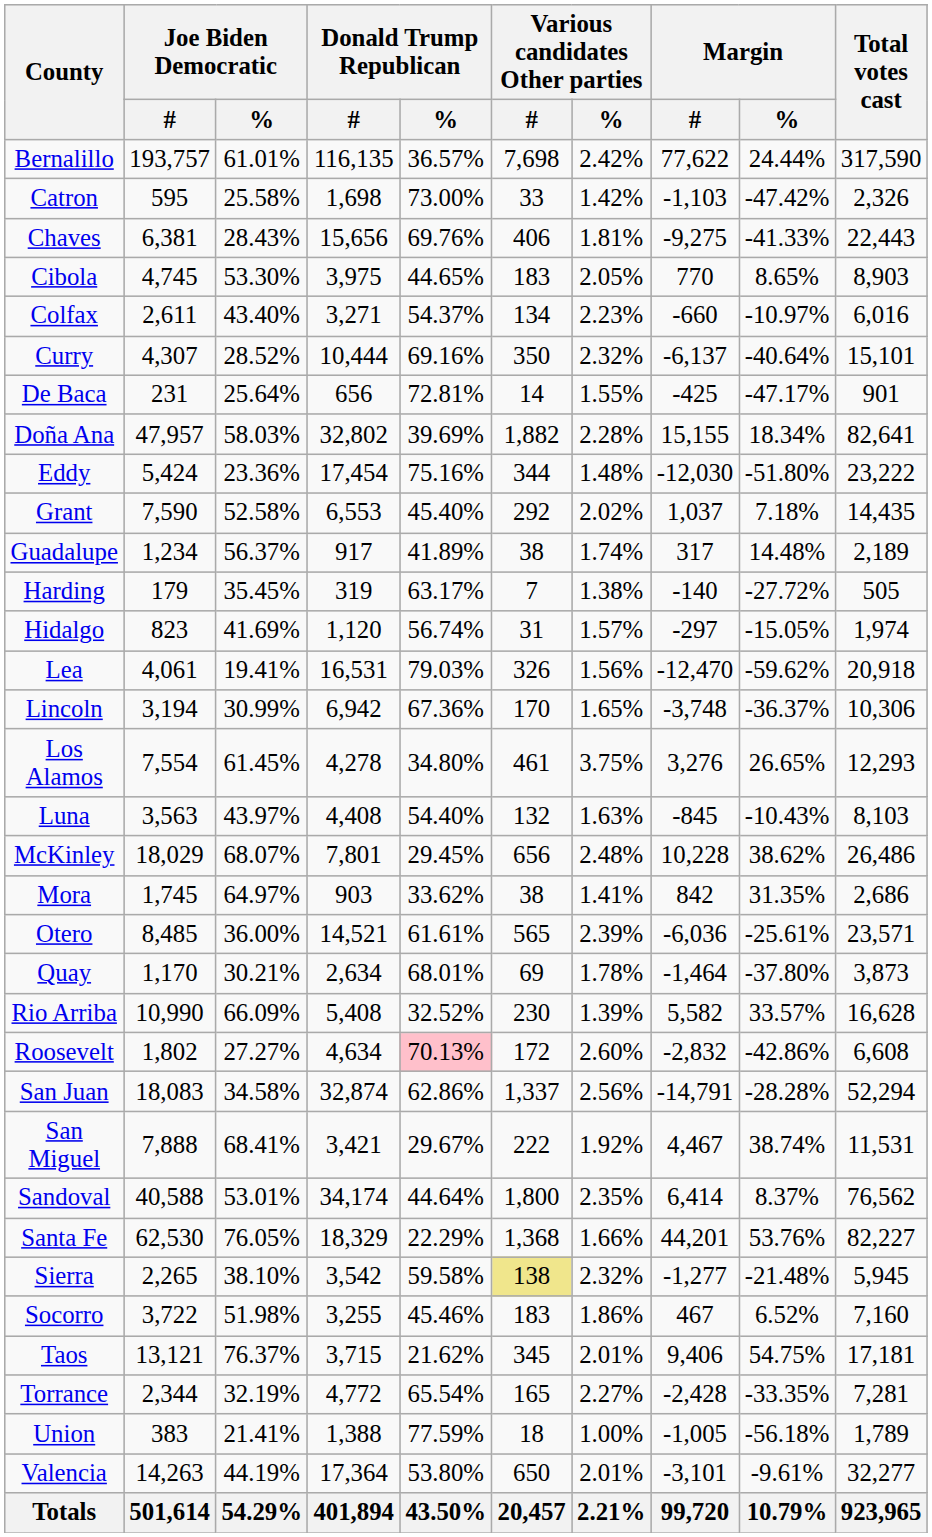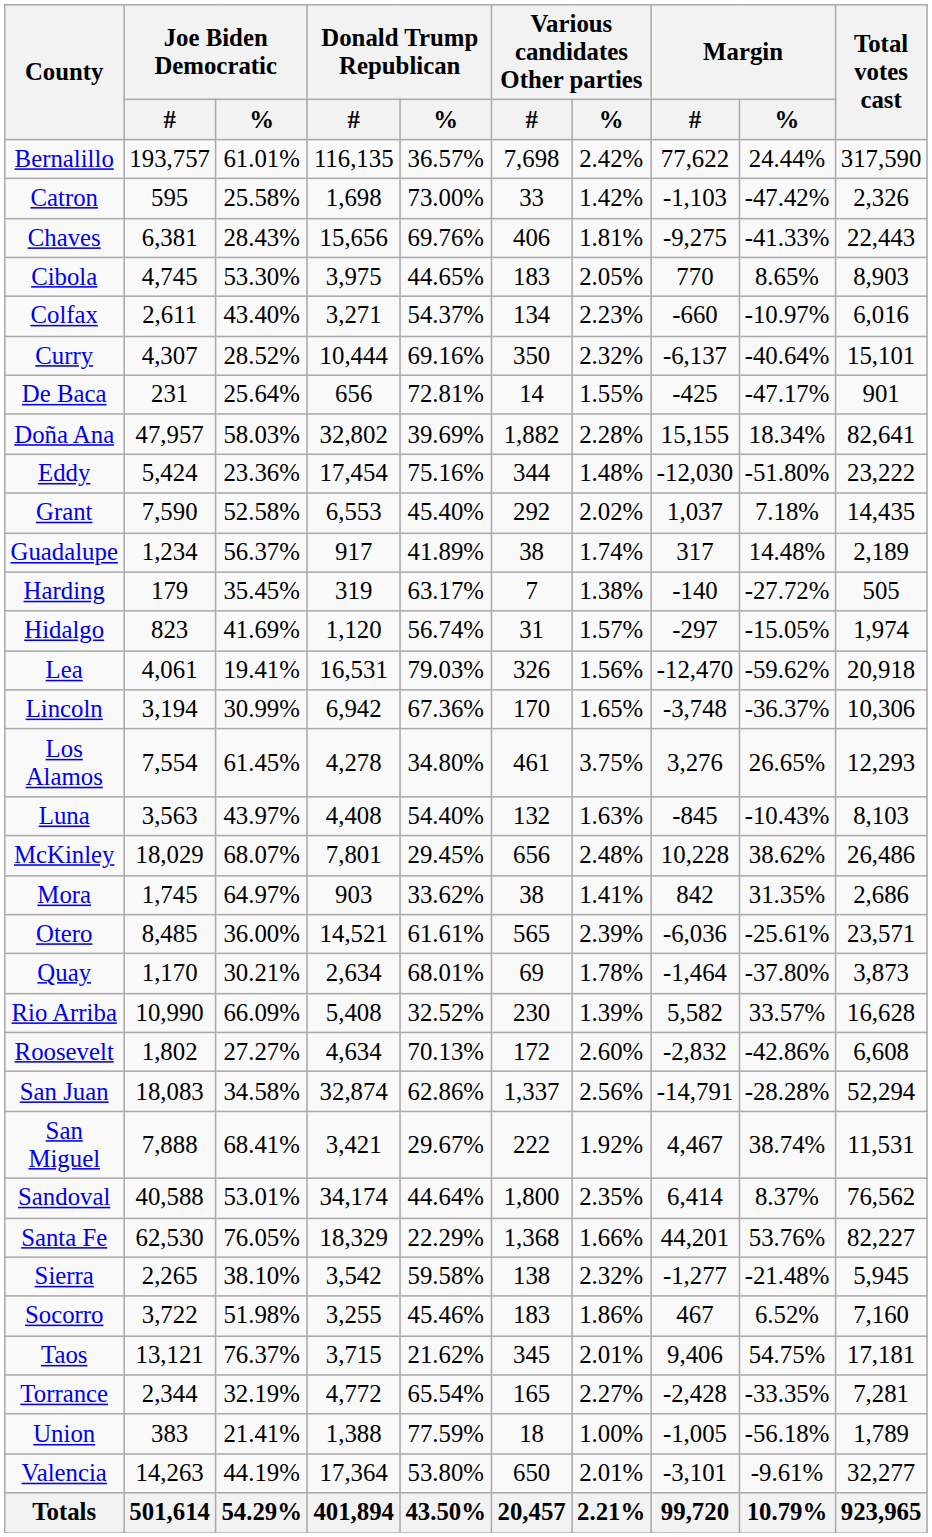Roosevelt | Donald Trump Republican / %: pink background -> no background
Sierra | Various candidates Other parties / #: khaki background -> no background
